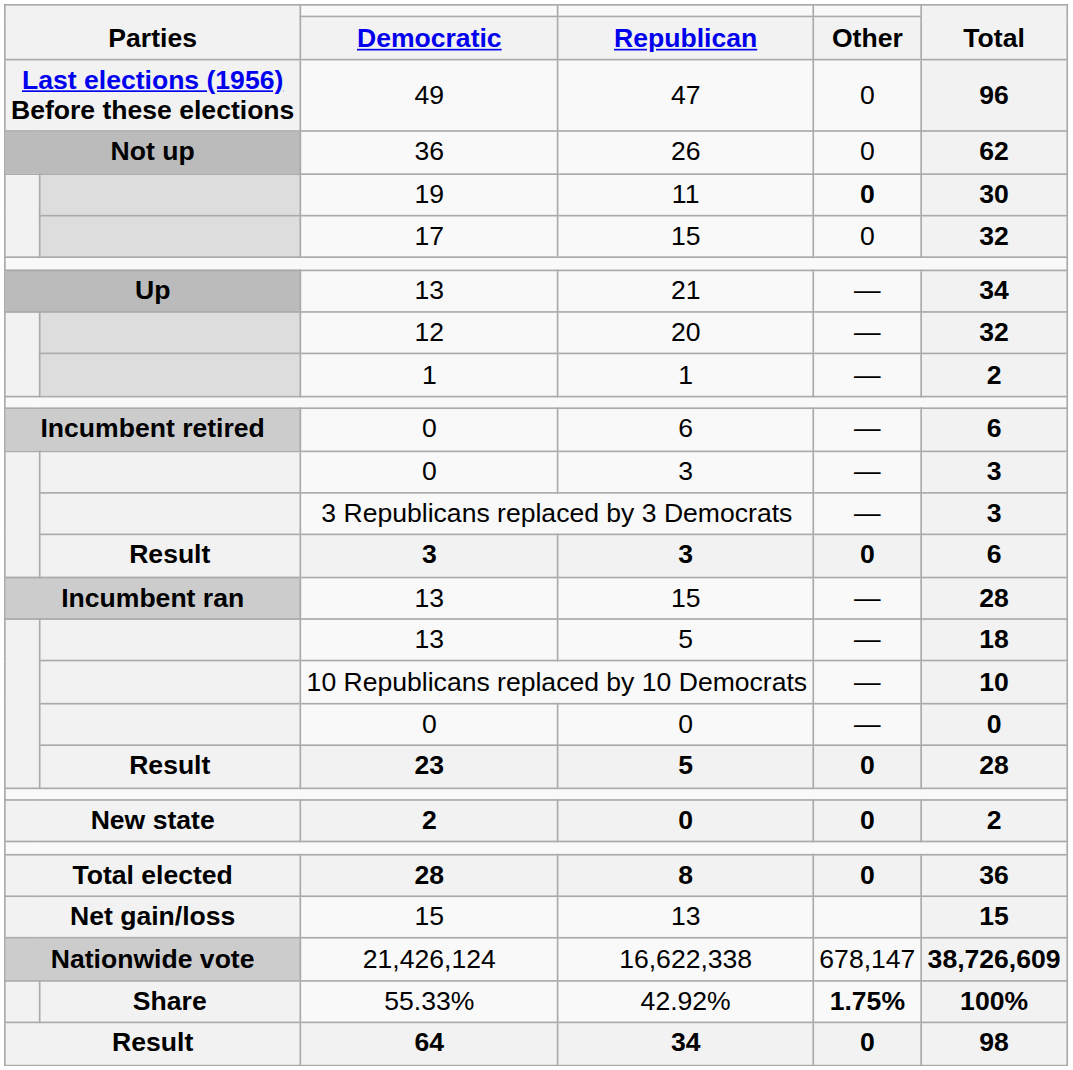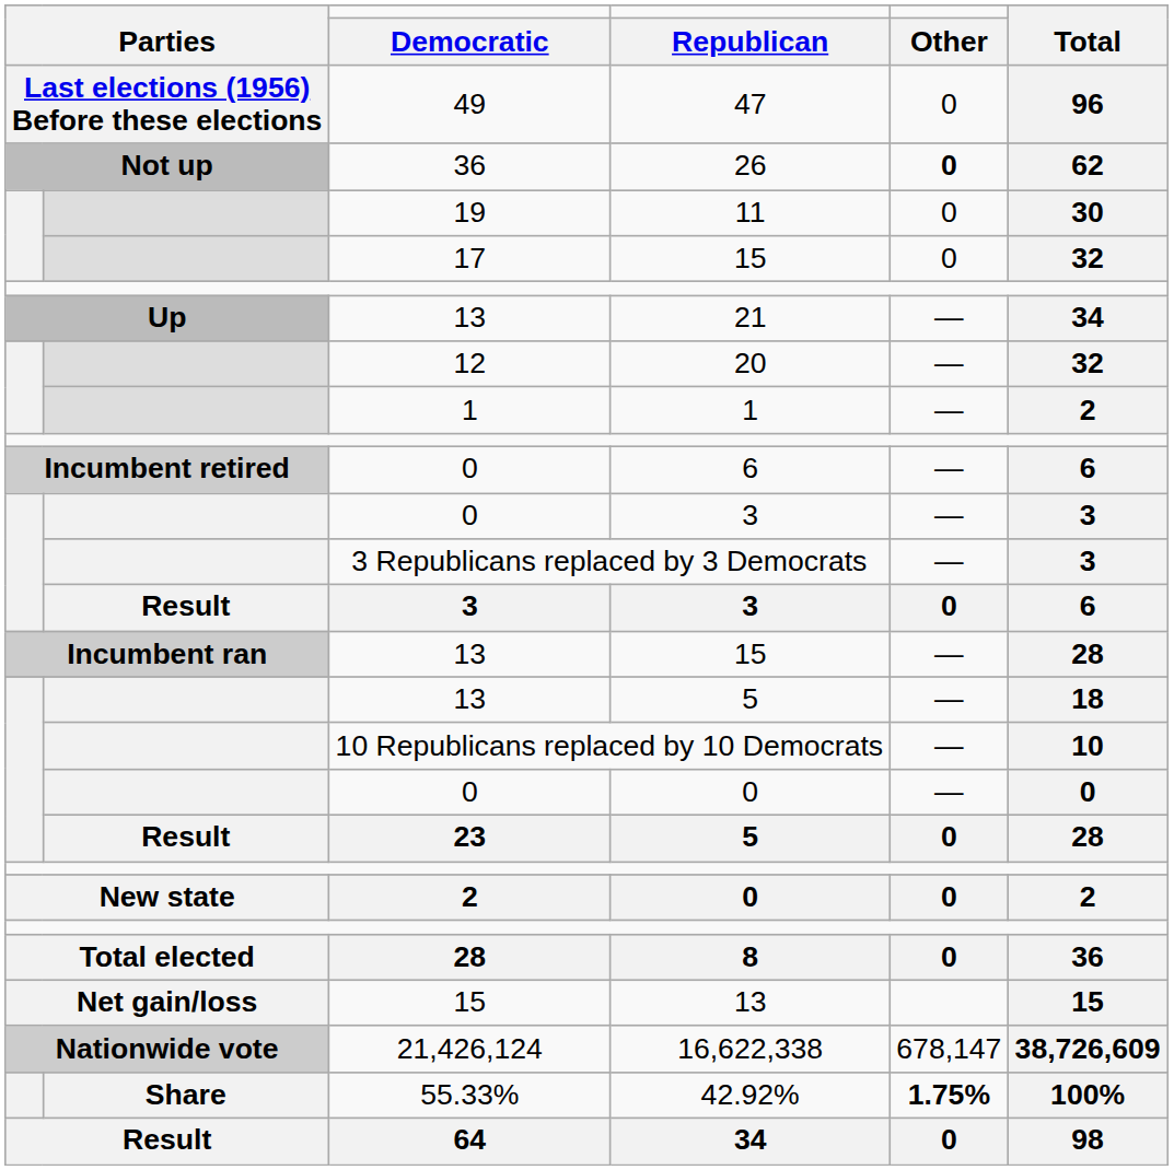26 | Other: normal -> bold
11 | Other: bold -> normal
